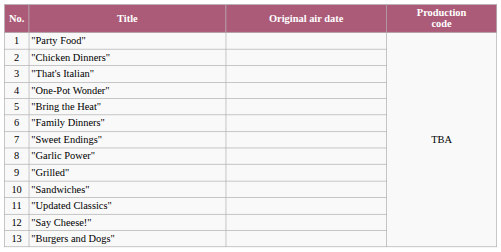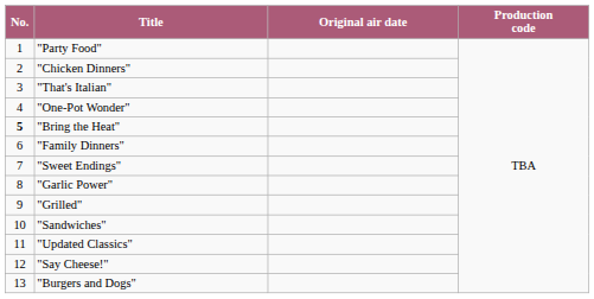"Bring the Heat" | No.: normal -> bold
